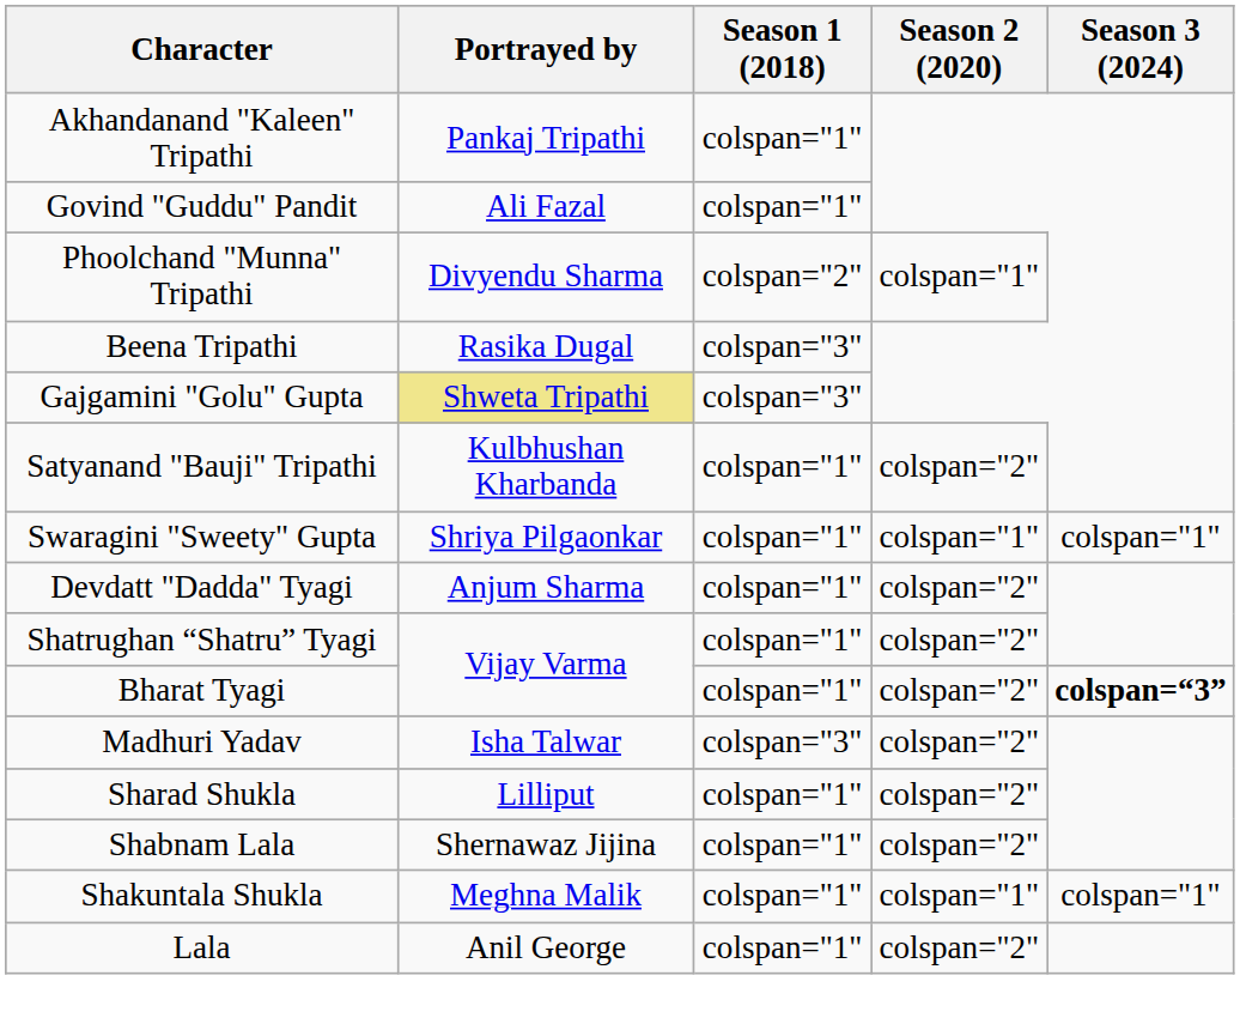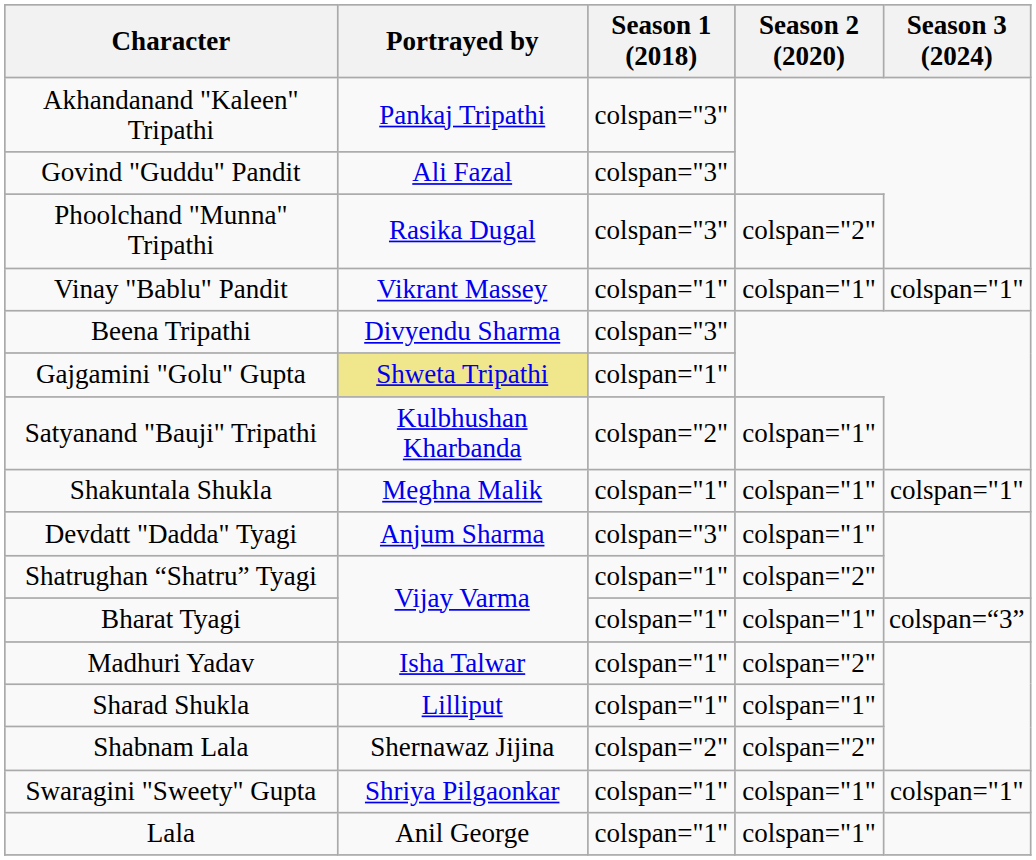Akhandanand "Kaleen" Tripathi | Season 1 (2018): colspan="1" -> colspan="3"
Govind "Guddu" Pandit | Season 1 (2018): colspan="1" -> colspan="3"
Phoolchand "Munna" Tripathi | Portrayed by: Divyendu Sharma -> Rasika Dugal
Phoolchand "Munna" Tripathi | Season 1 (2018): colspan="2" -> colspan="3"
Phoolchand "Munna" Tripathi | Season 2 (2020): colspan="1" -> colspan="2"
+ row: Vinay "Bablu" Pandit | Vikrant Massey | colspan="1" | colspan="1" | colspan="1"
Beena Tripathi | Portrayed by: Rasika Dugal -> Divyendu Sharma
Gajgamini "Golu" Gupta | Season 1 (2018): colspan="3" -> colspan="1"
Satyanand "Bauji" Tripathi | Season 1 (2018): colspan="1" -> colspan="2"
Satyanand "Bauji" Tripathi | Season 2 (2020): colspan="2" -> colspan="1"
rows swapped: Swaragini "Sweety" Gupta <-> Shakuntala Shukla
Devdatt "Dadda" Tyagi | Season 1 (2018): colspan="1" -> colspan="3"
Devdatt "Dadda" Tyagi | Season 2 (2020): colspan="2" -> colspan="1"
Bharat Tyagi | Season 2 (2020): colspan="2" -> colspan="1"
Bharat Tyagi | Season 3 (2024): bold -> normal
Madhuri Yadav | Season 1 (2018): colspan="3" -> colspan="1"
Sharad Shukla | Season 2 (2020): colspan="2" -> colspan="1"
Shabnam Lala | Season 1 (2018): colspan="1" -> colspan="2"
Lala | Season 2 (2020): colspan="2" -> colspan="1"
